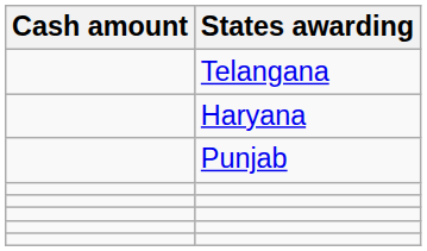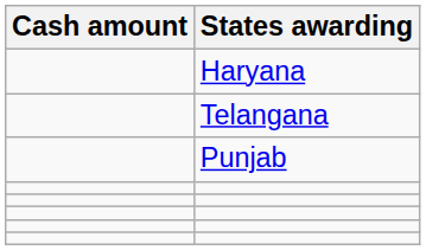row 2 | States awarding: Telangana -> Haryana
row 3 | States awarding: Haryana -> Telangana
